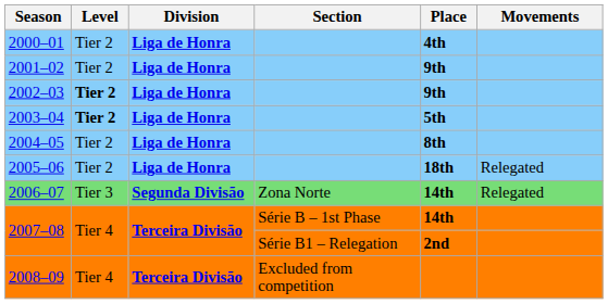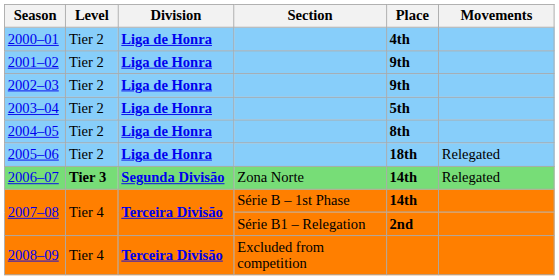2002–03 | Level: bold -> normal
2003–04 | Level: bold -> normal
2006–07 | Level: normal -> bold
